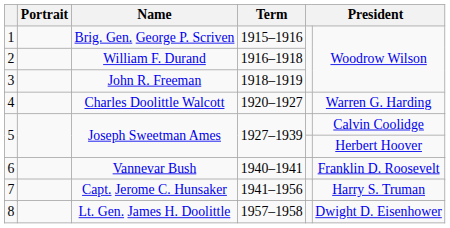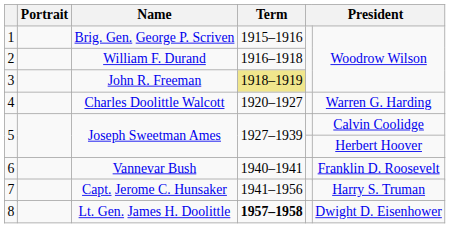3 | Term: no background -> khaki background
8 | Term: normal -> bold
